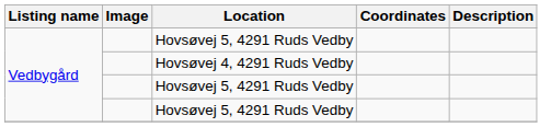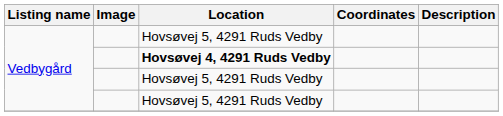Hovsøvej 4, 4291 Ruds Vedby | Location: normal -> bold
